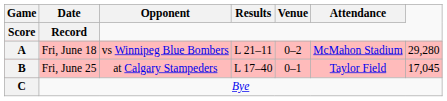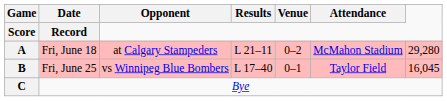A | Opponent: vs Winnipeg Blue Bombers -> at Calgary Stampeders
B | Opponent: at Calgary Stampeders -> vs Winnipeg Blue Bombers
B | column 7: 17,045 -> 16,045
